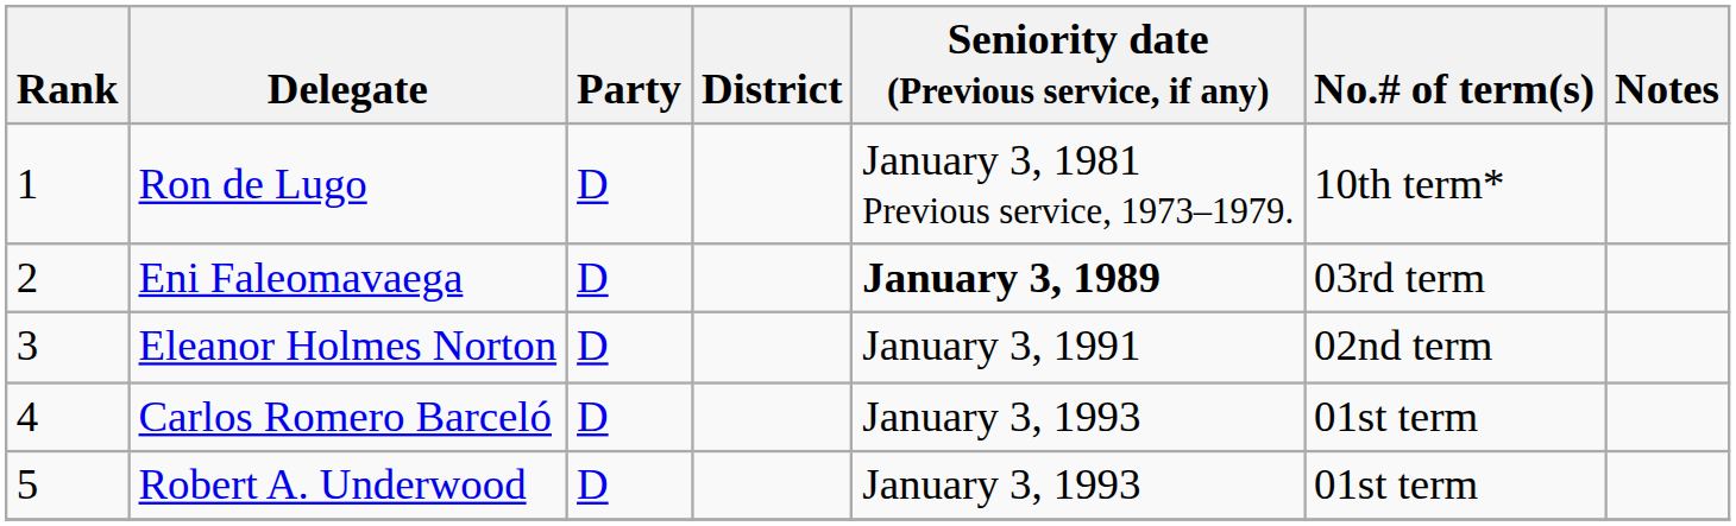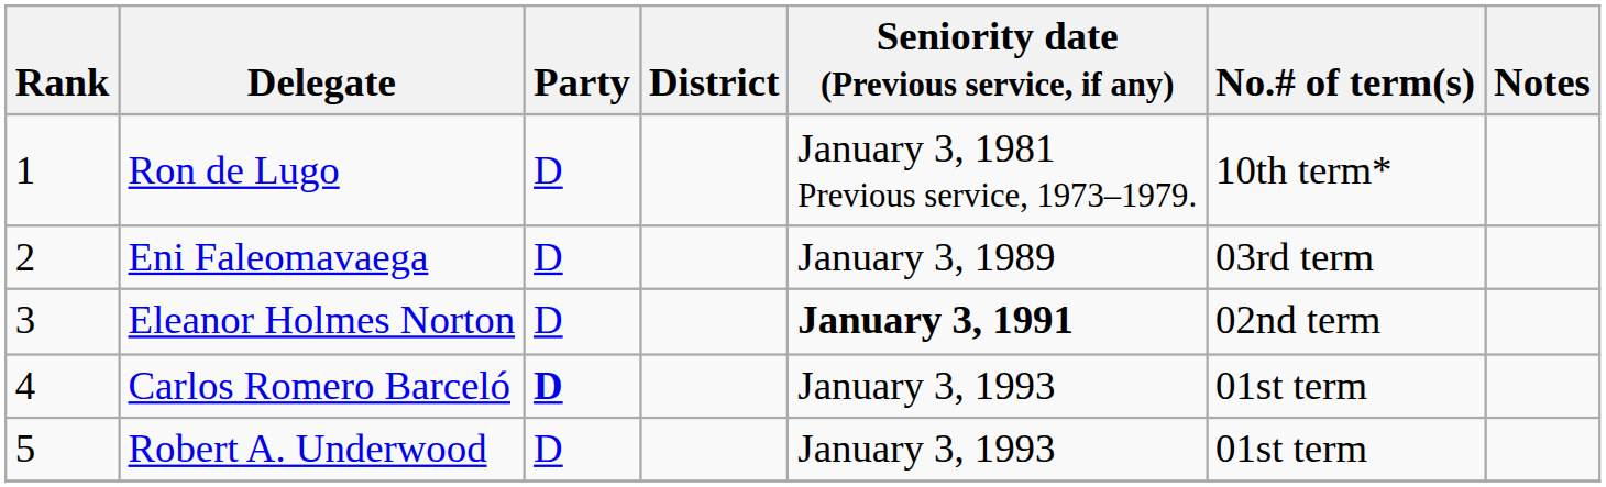Eni Faleomavaega | Seniority date (Previous service, if any): bold -> normal
Eleanor Holmes Norton | Seniority date (Previous service, if any): normal -> bold
Carlos Romero Barceló | Party: normal -> bold
